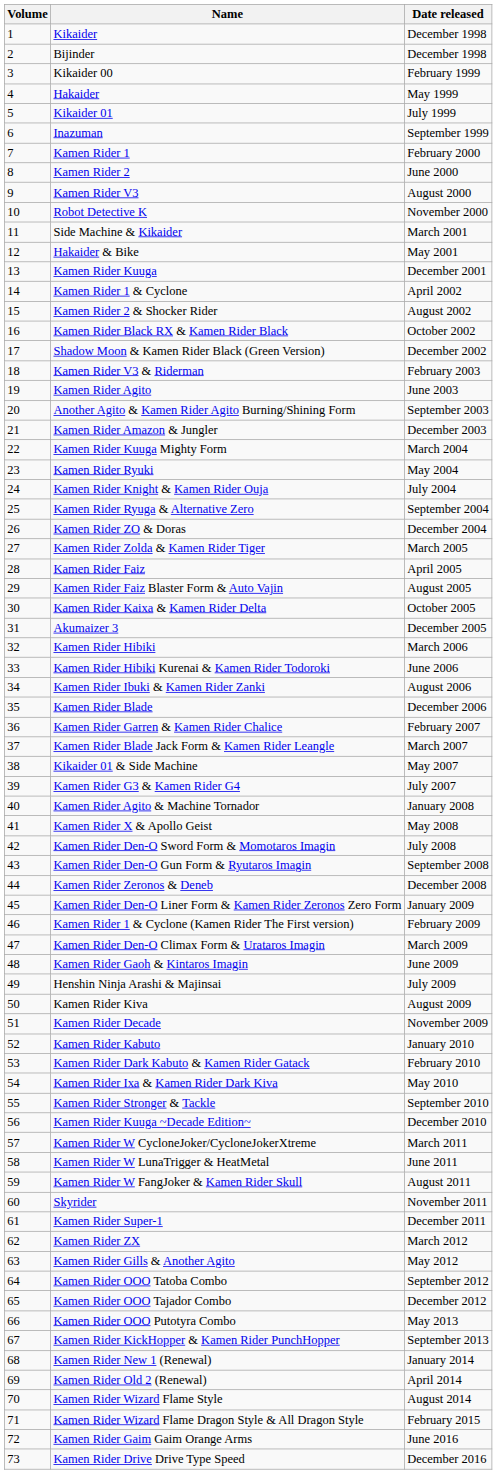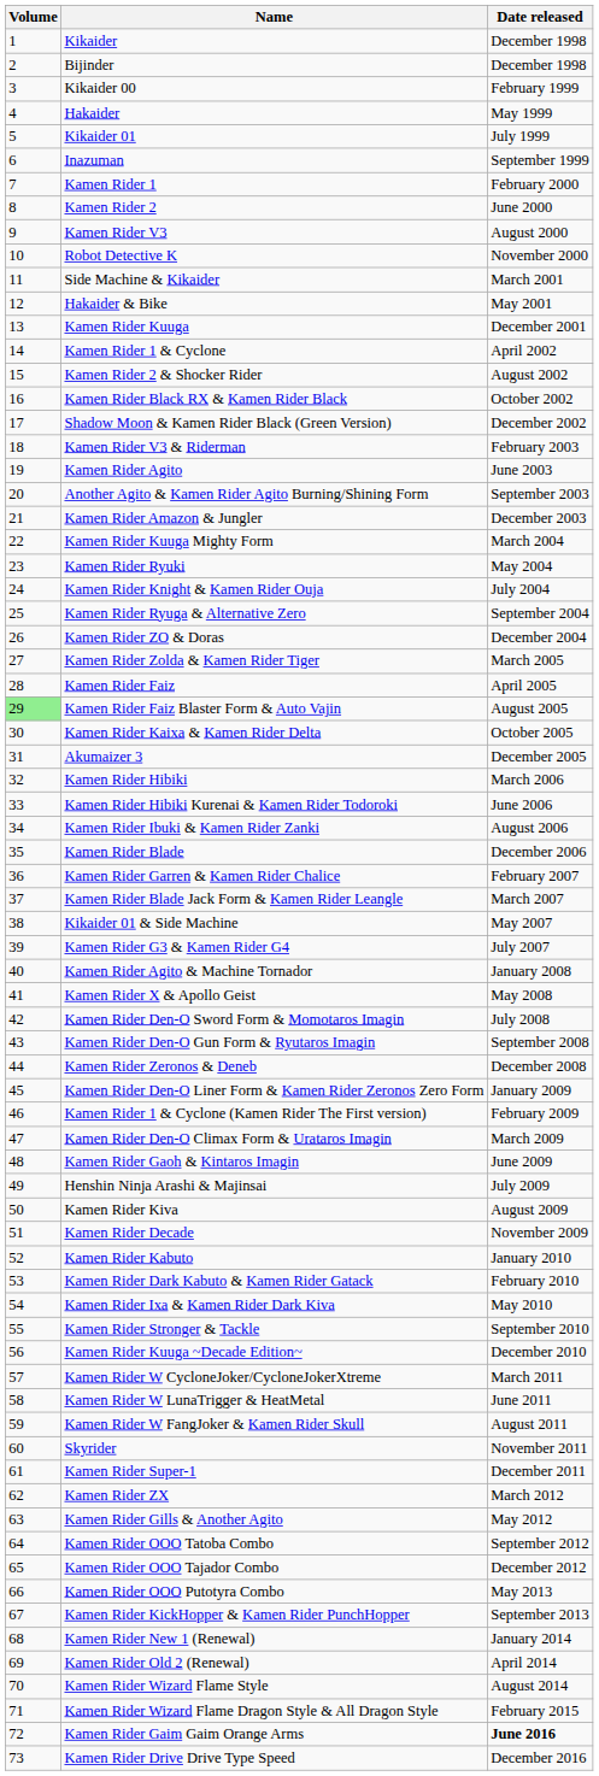Kamen Rider Faiz Blaster Form & Auto Vajin | Volume: no background -> lightgreen background
Kamen Rider Gaim Gaim Orange Arms | Date released: normal -> bold
